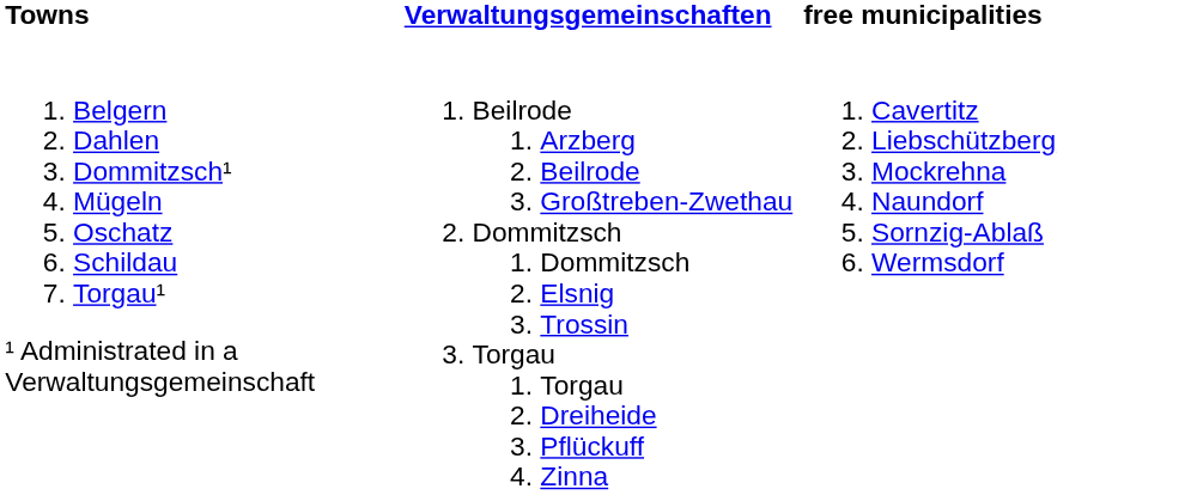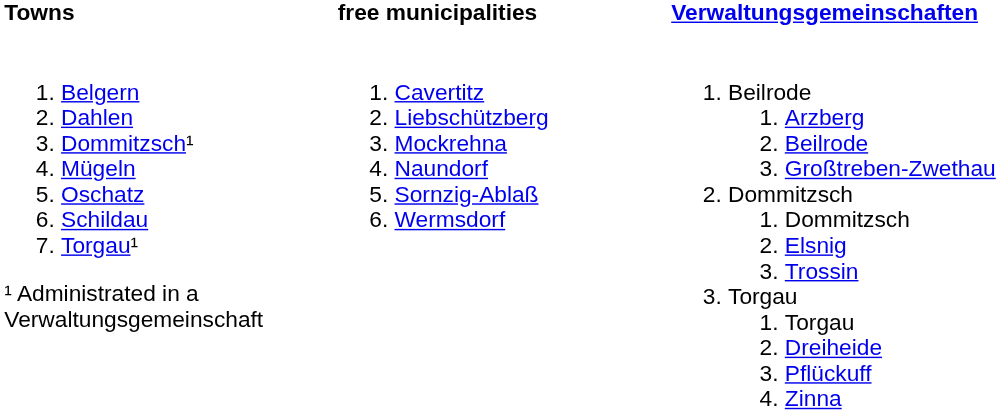columns swapped: Verwaltungsgemeinschaften <-> free municipalities
